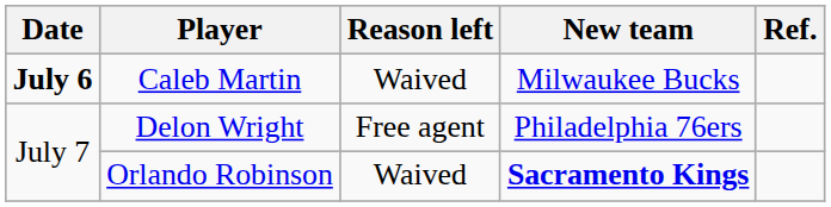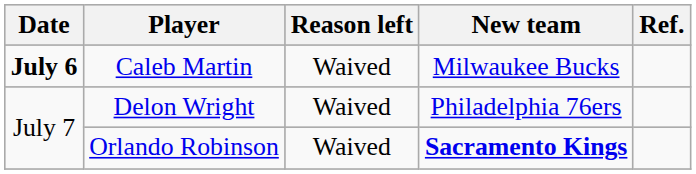Delon Wright | Reason left: Free agent -> Waived
